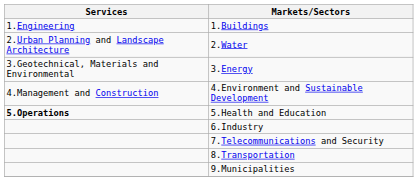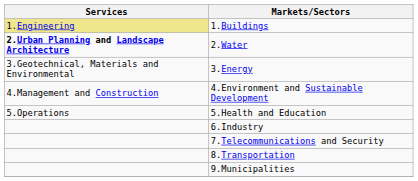1.Buildings | Services: no background -> khaki background
2.Water | Services: normal -> bold
5.Health and Education | Services: bold -> normal
